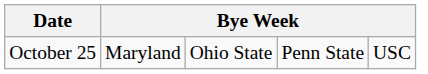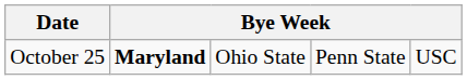October 25 | column 2: normal -> bold
